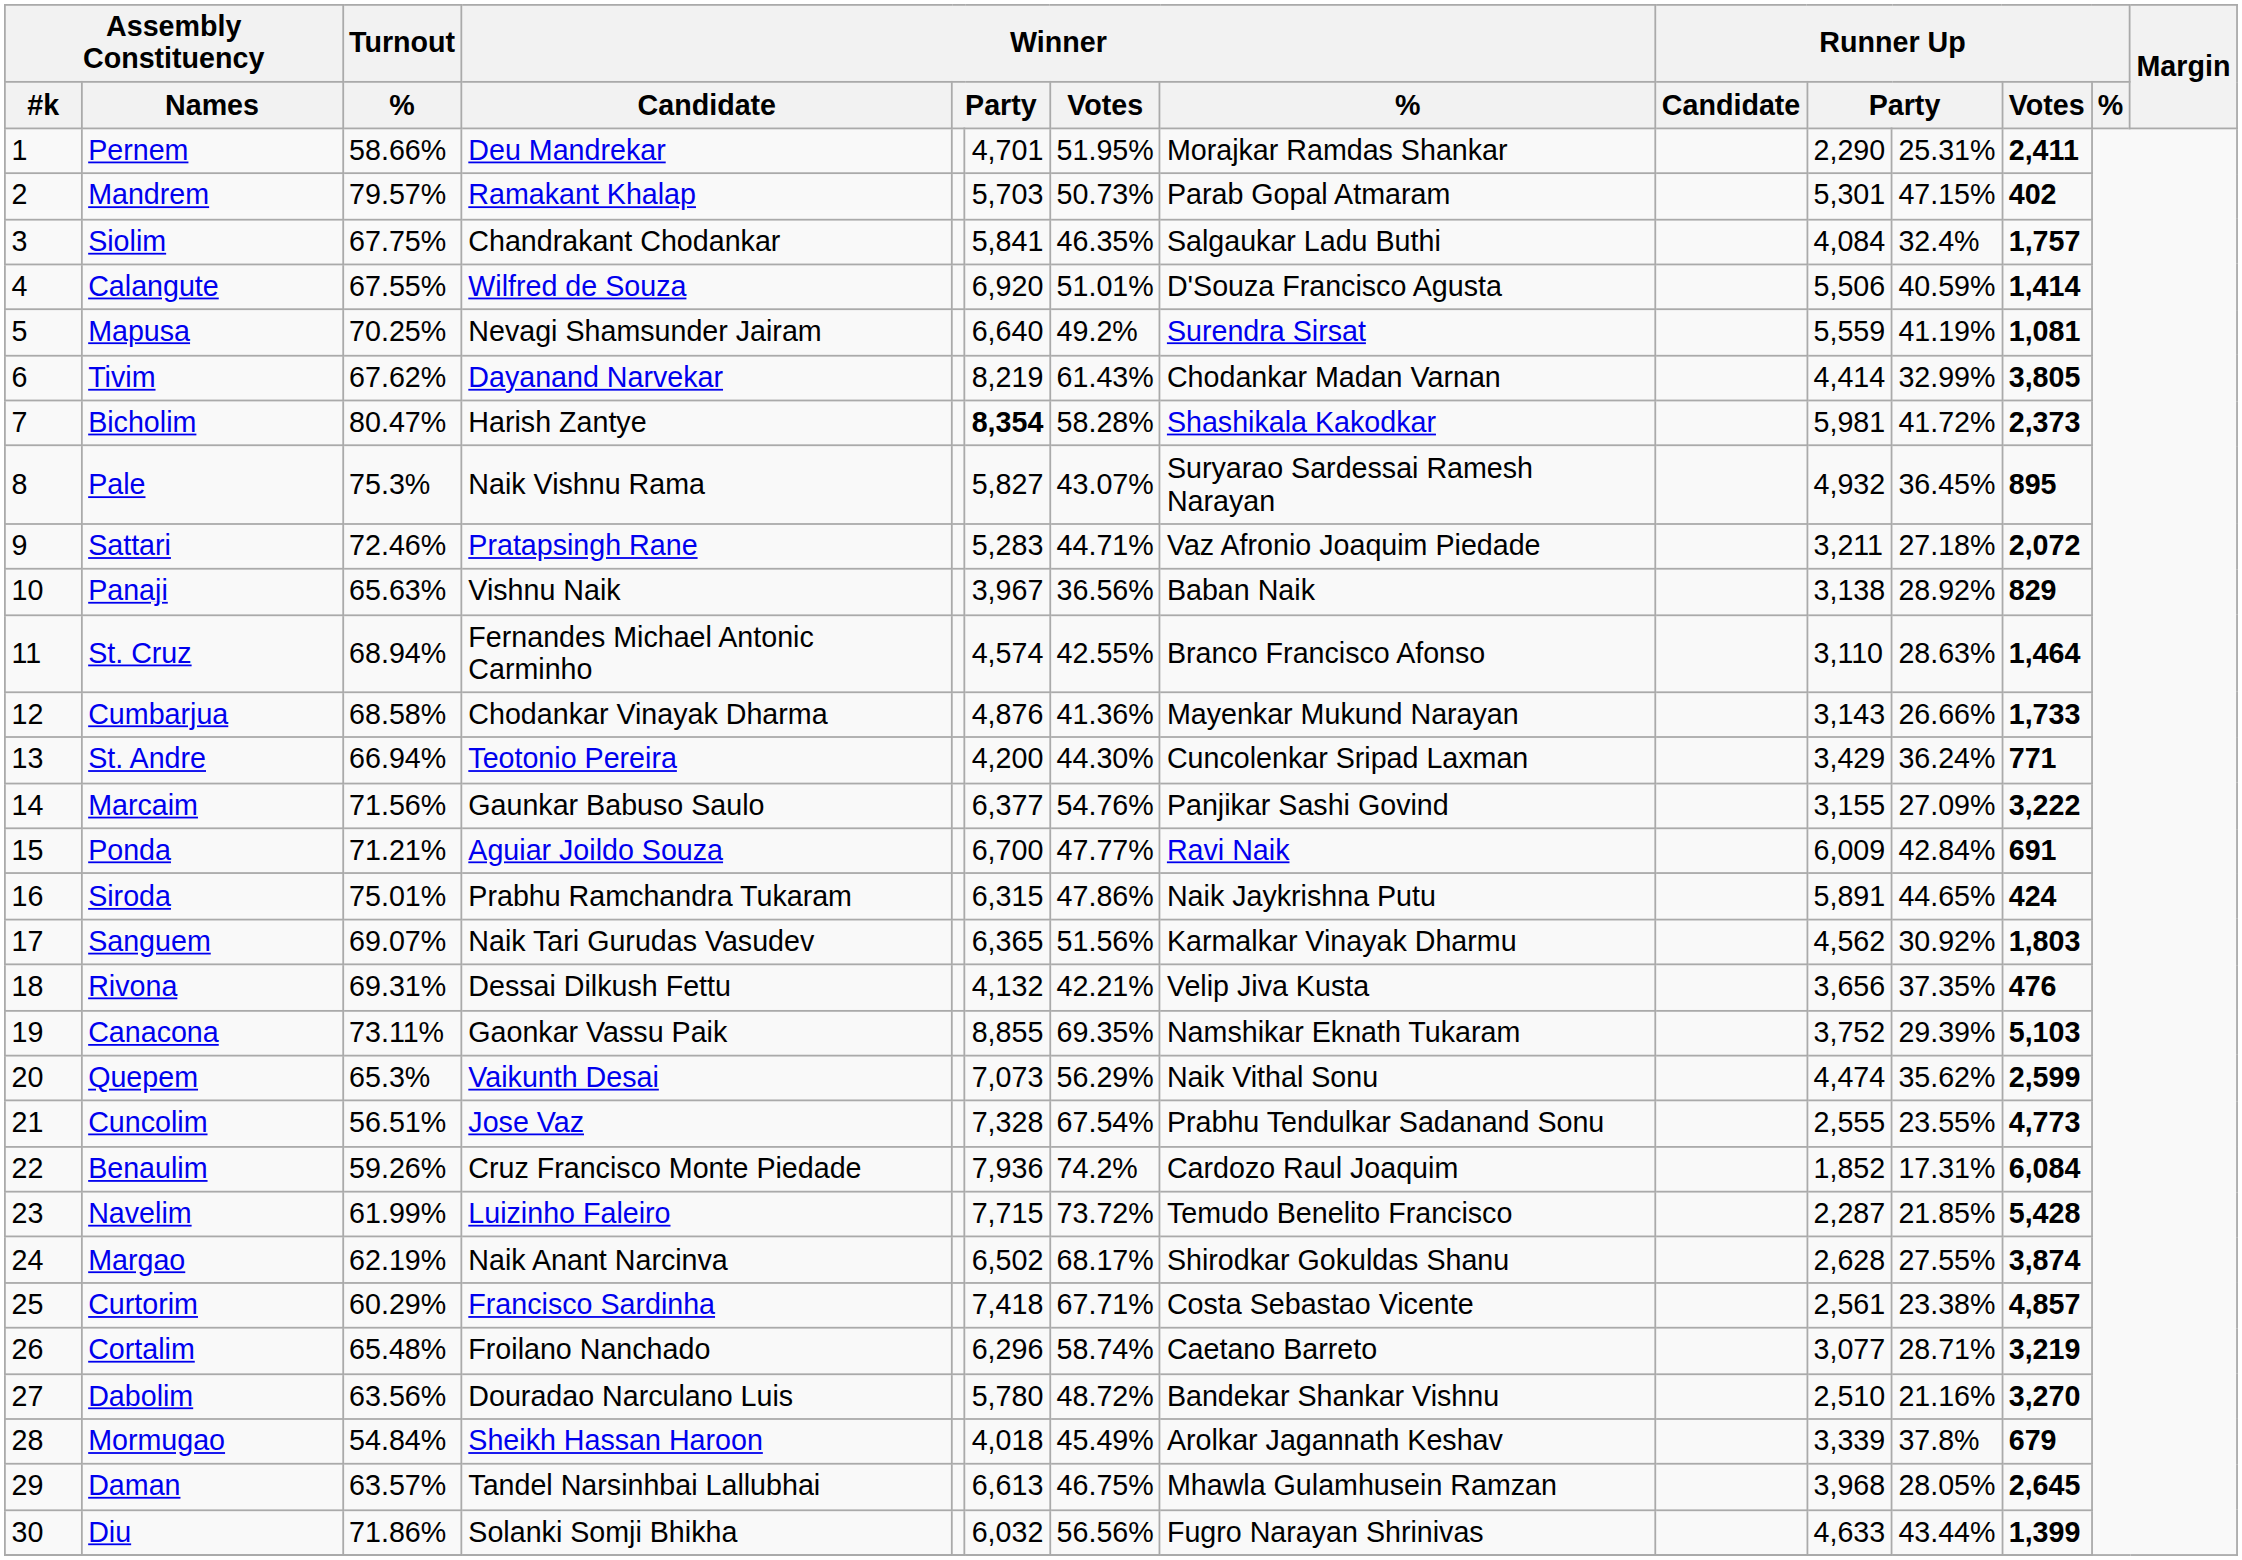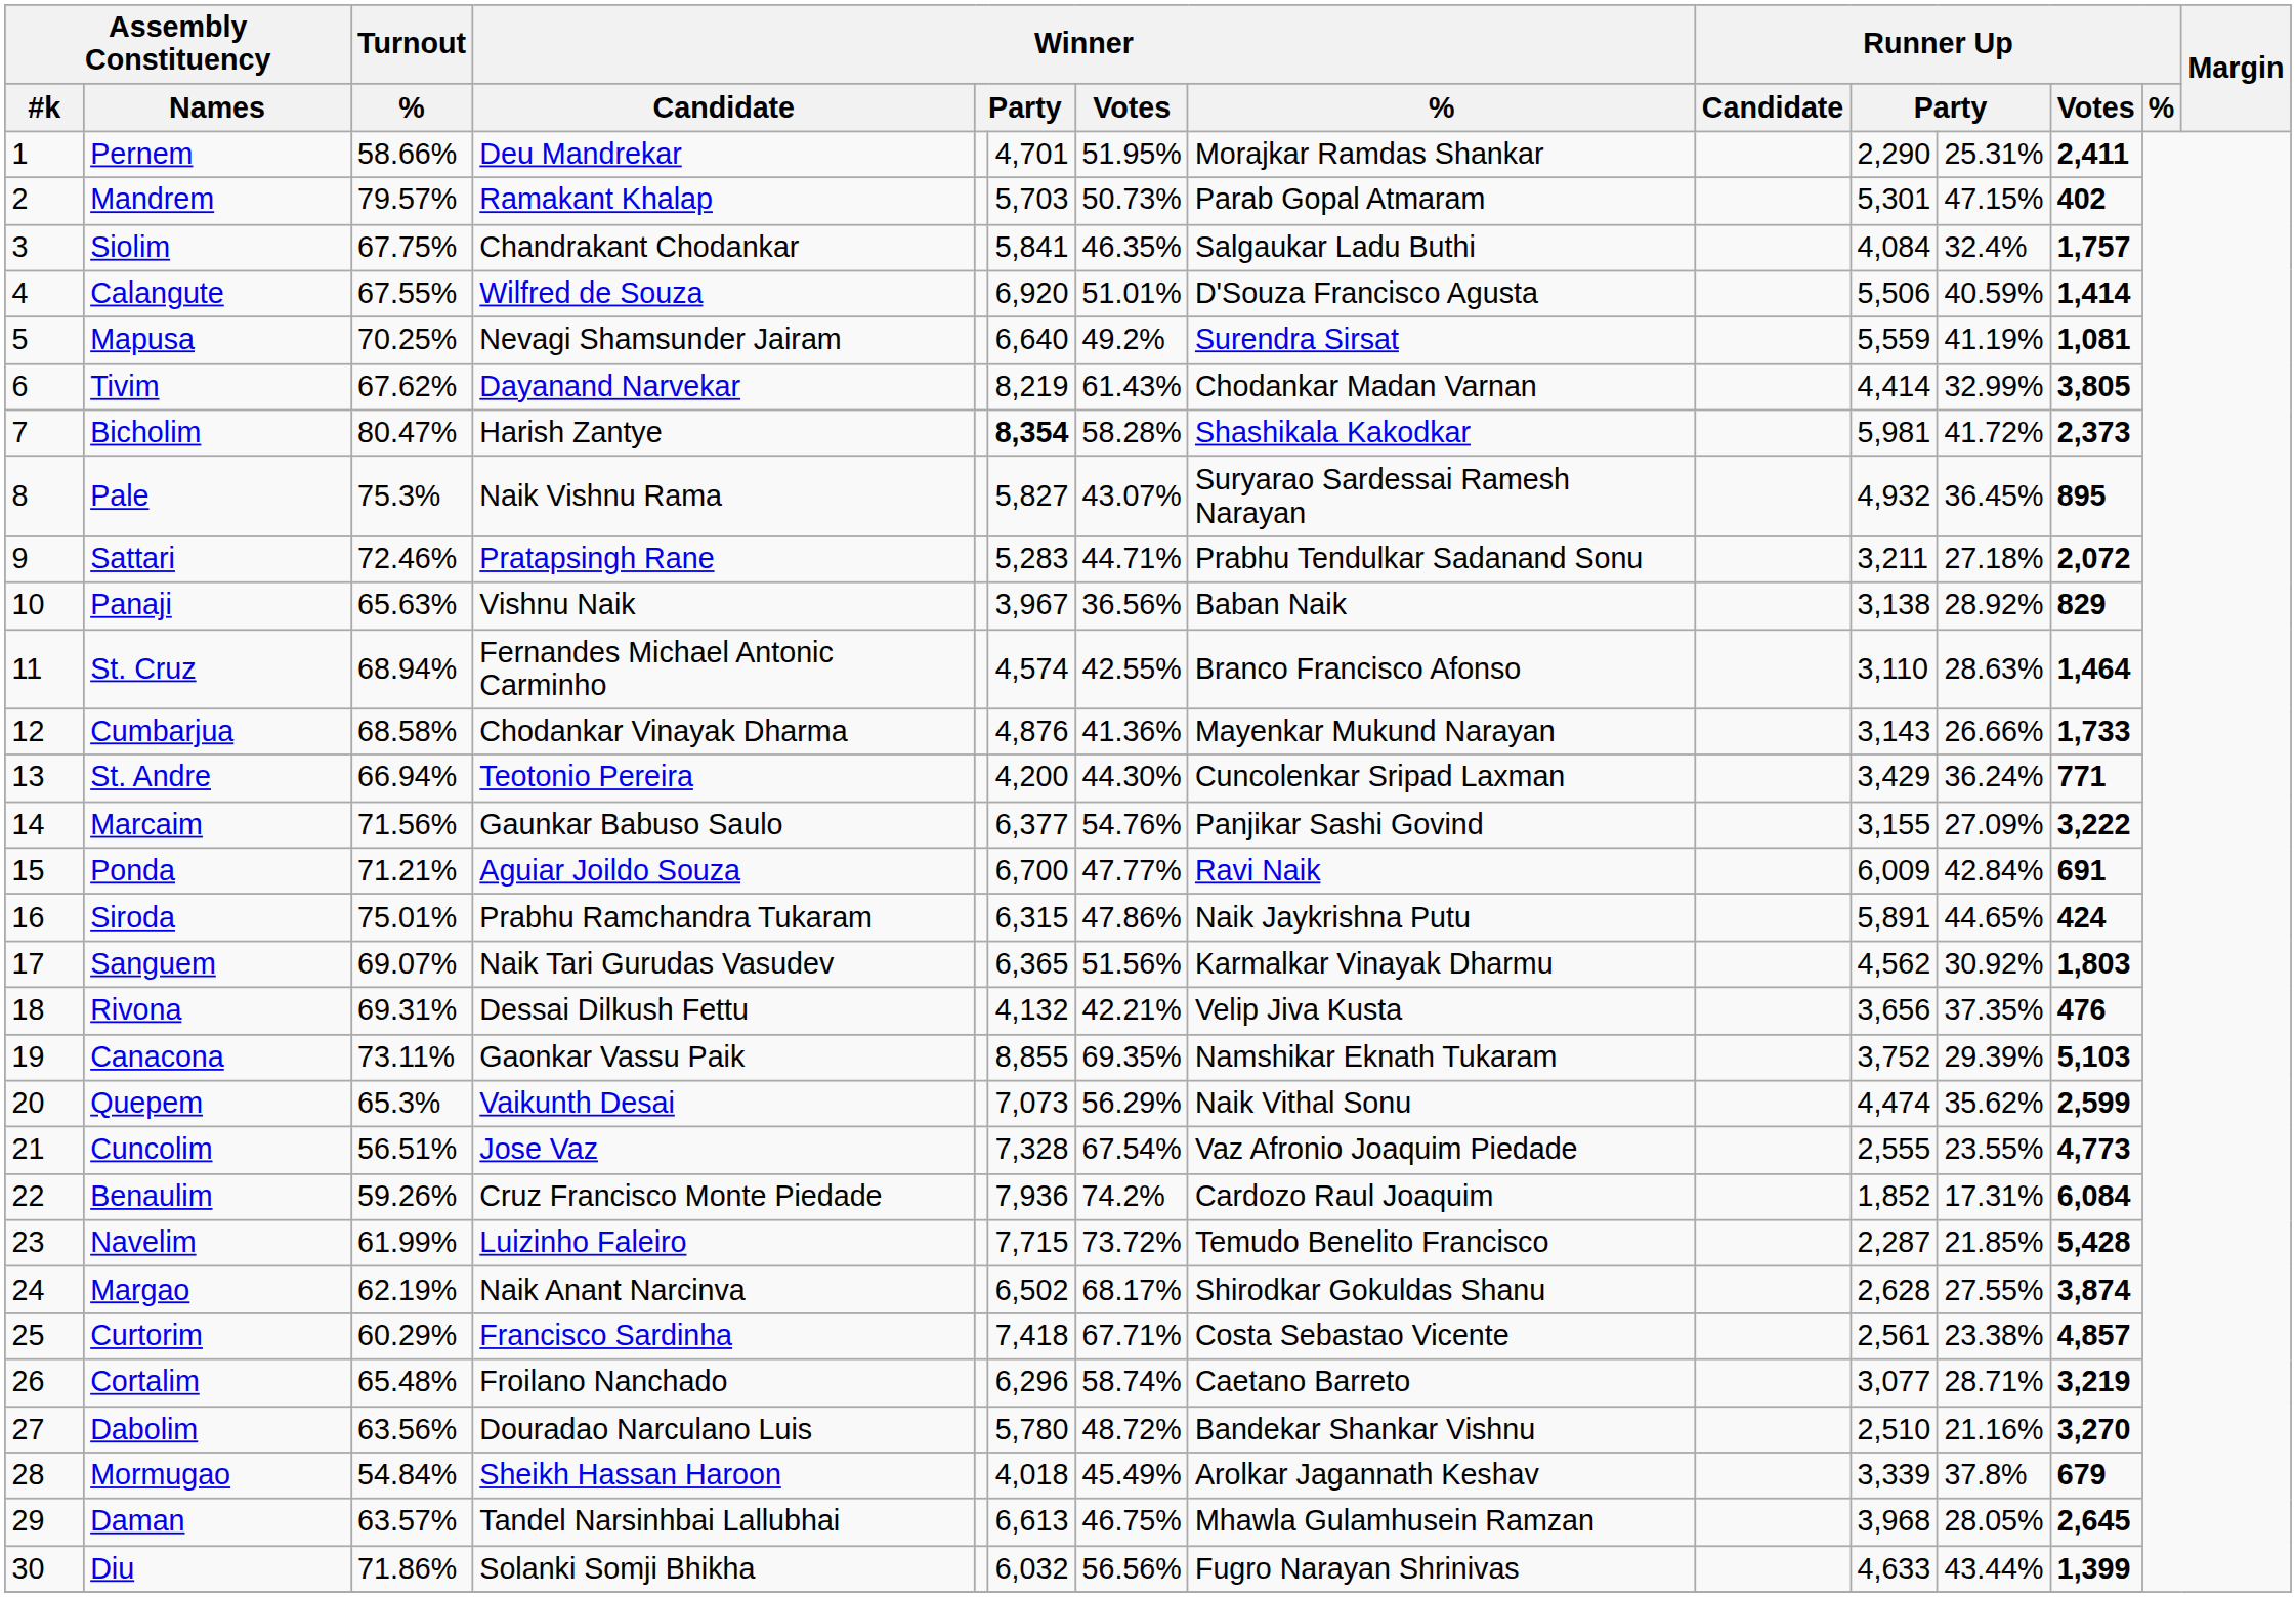Sattari | Winner / %: Vaz Afronio Joaquim Piedade -> Prabhu Tendulkar Sadanand Sonu
Cuncolim | Winner / %: Prabhu Tendulkar Sadanand Sonu -> Vaz Afronio Joaquim Piedade
